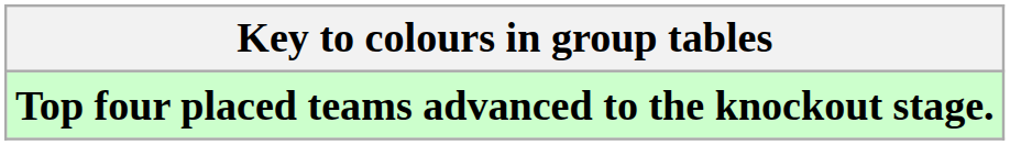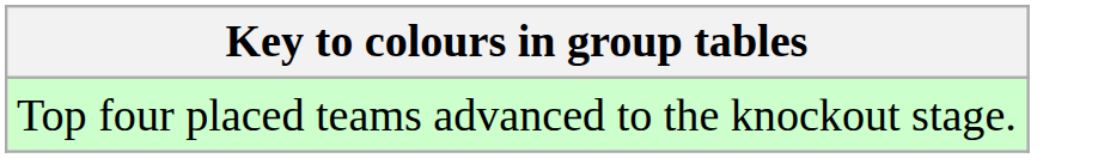row 2 | column 1: bold -> normal
